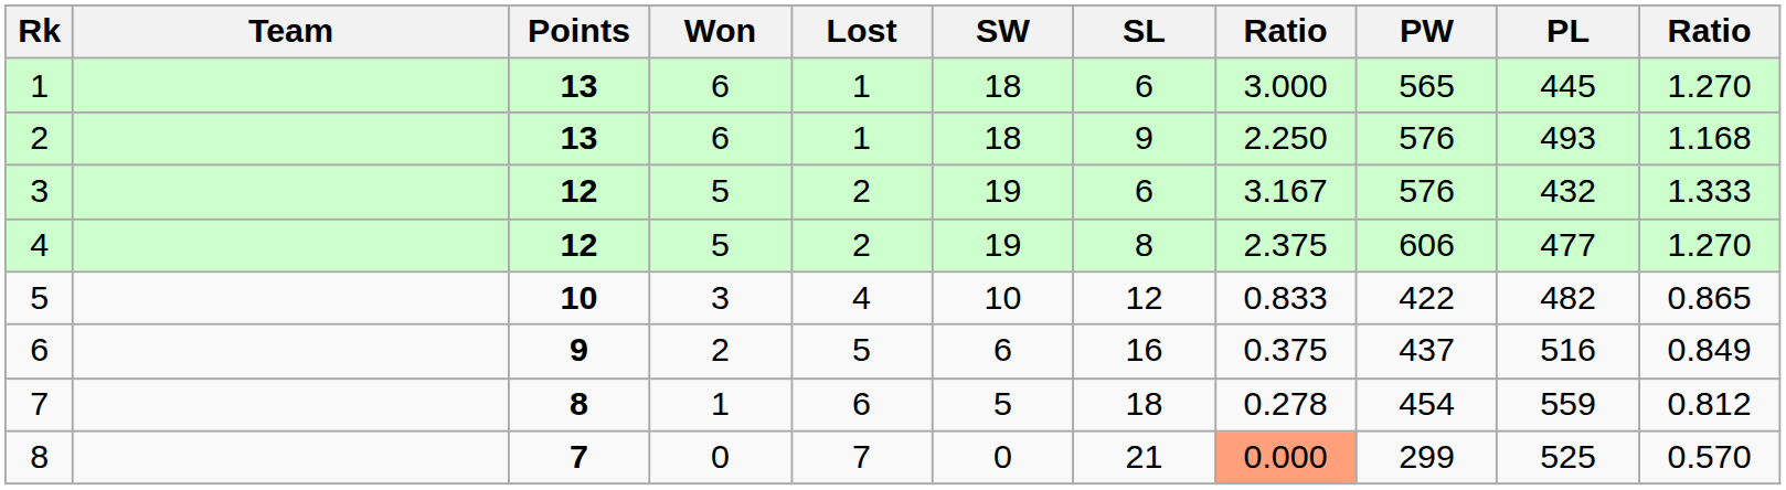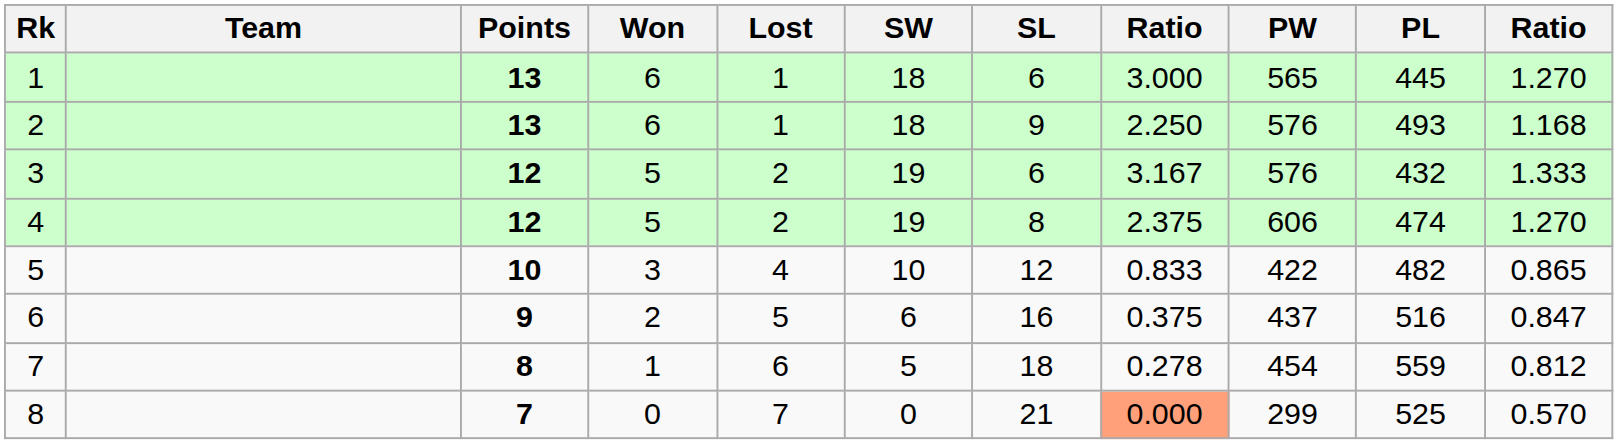row 5 | PL: 477 -> 474
row 7 | column 11: 0.849 -> 0.847
